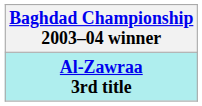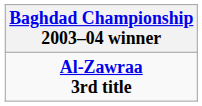row 2 | column 1: paleturquoise background -> no background
